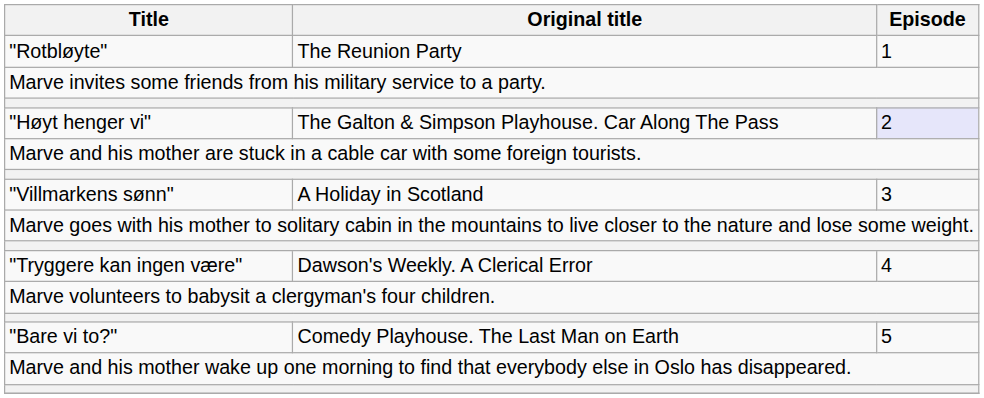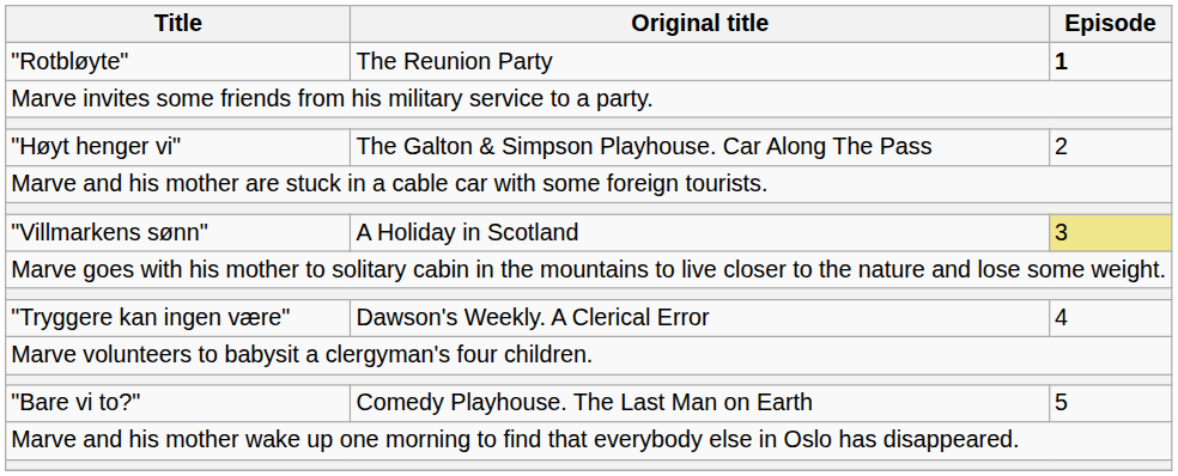"Rotbløyte" | Episode: normal -> bold
"Høyt henger vi" | Episode: lavender background -> no background
"Villmarkens sønn" | Episode: no background -> khaki background
